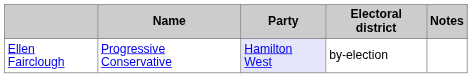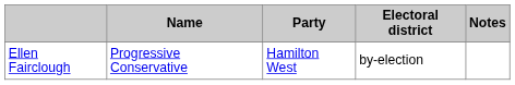Ellen Fairclough | Party: lavender background -> no background
